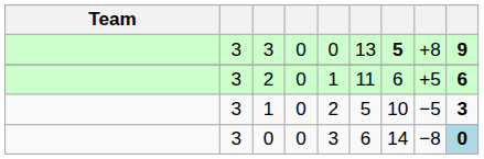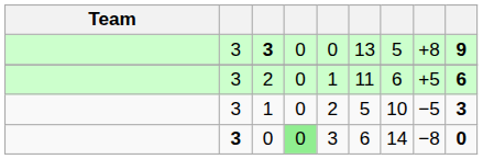row 2 | column 3: normal -> bold
row 2 | column 7: bold -> normal
row 5 | column 2: normal -> bold
row 5 | column 4: no background -> lightgreen background
row 5 | column 9: lightblue background -> no background
